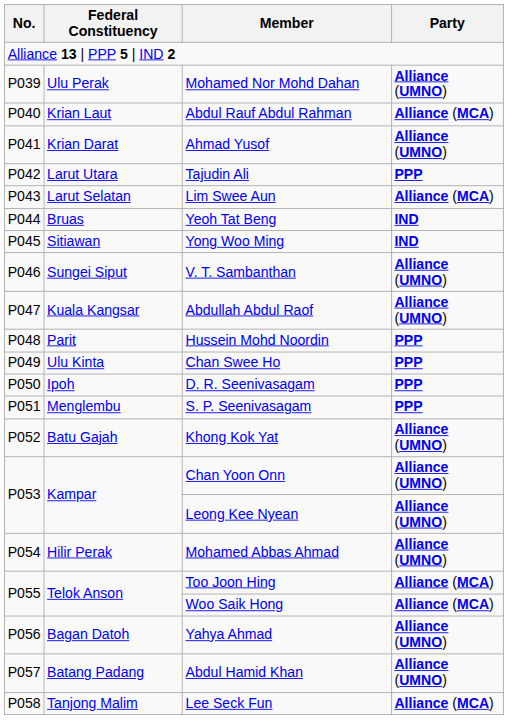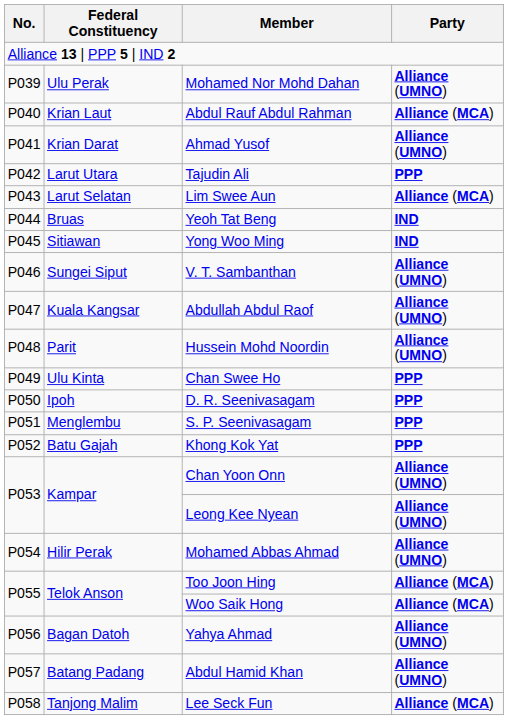Hussein Mohd Noordin | Party: PPP -> Alliance (UMNO)
Khong Kok Yat | Party: Alliance (UMNO) -> PPP
